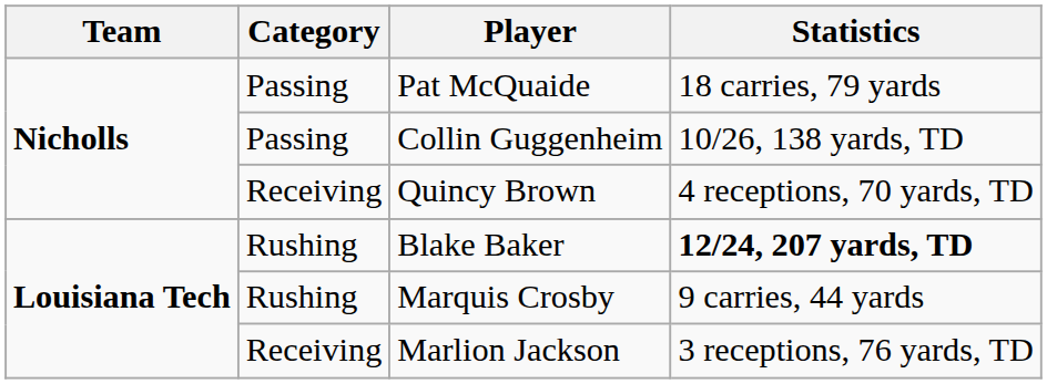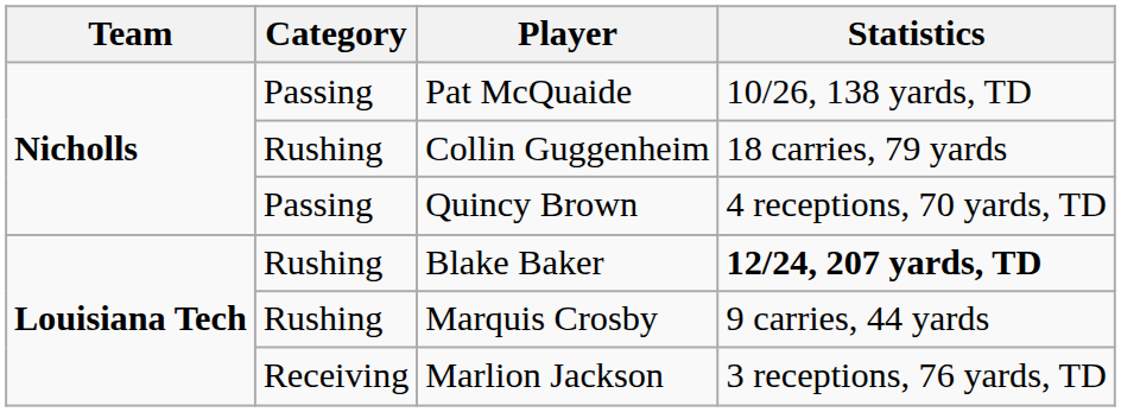Pat McQuaide | Statistics: 18 carries, 79 yards -> 10/26, 138 yards, TD
Collin Guggenheim | Category: Passing -> Rushing
Collin Guggenheim | Statistics: 10/26, 138 yards, TD -> 18 carries, 79 yards
Quincy Brown | Category: Receiving -> Passing
